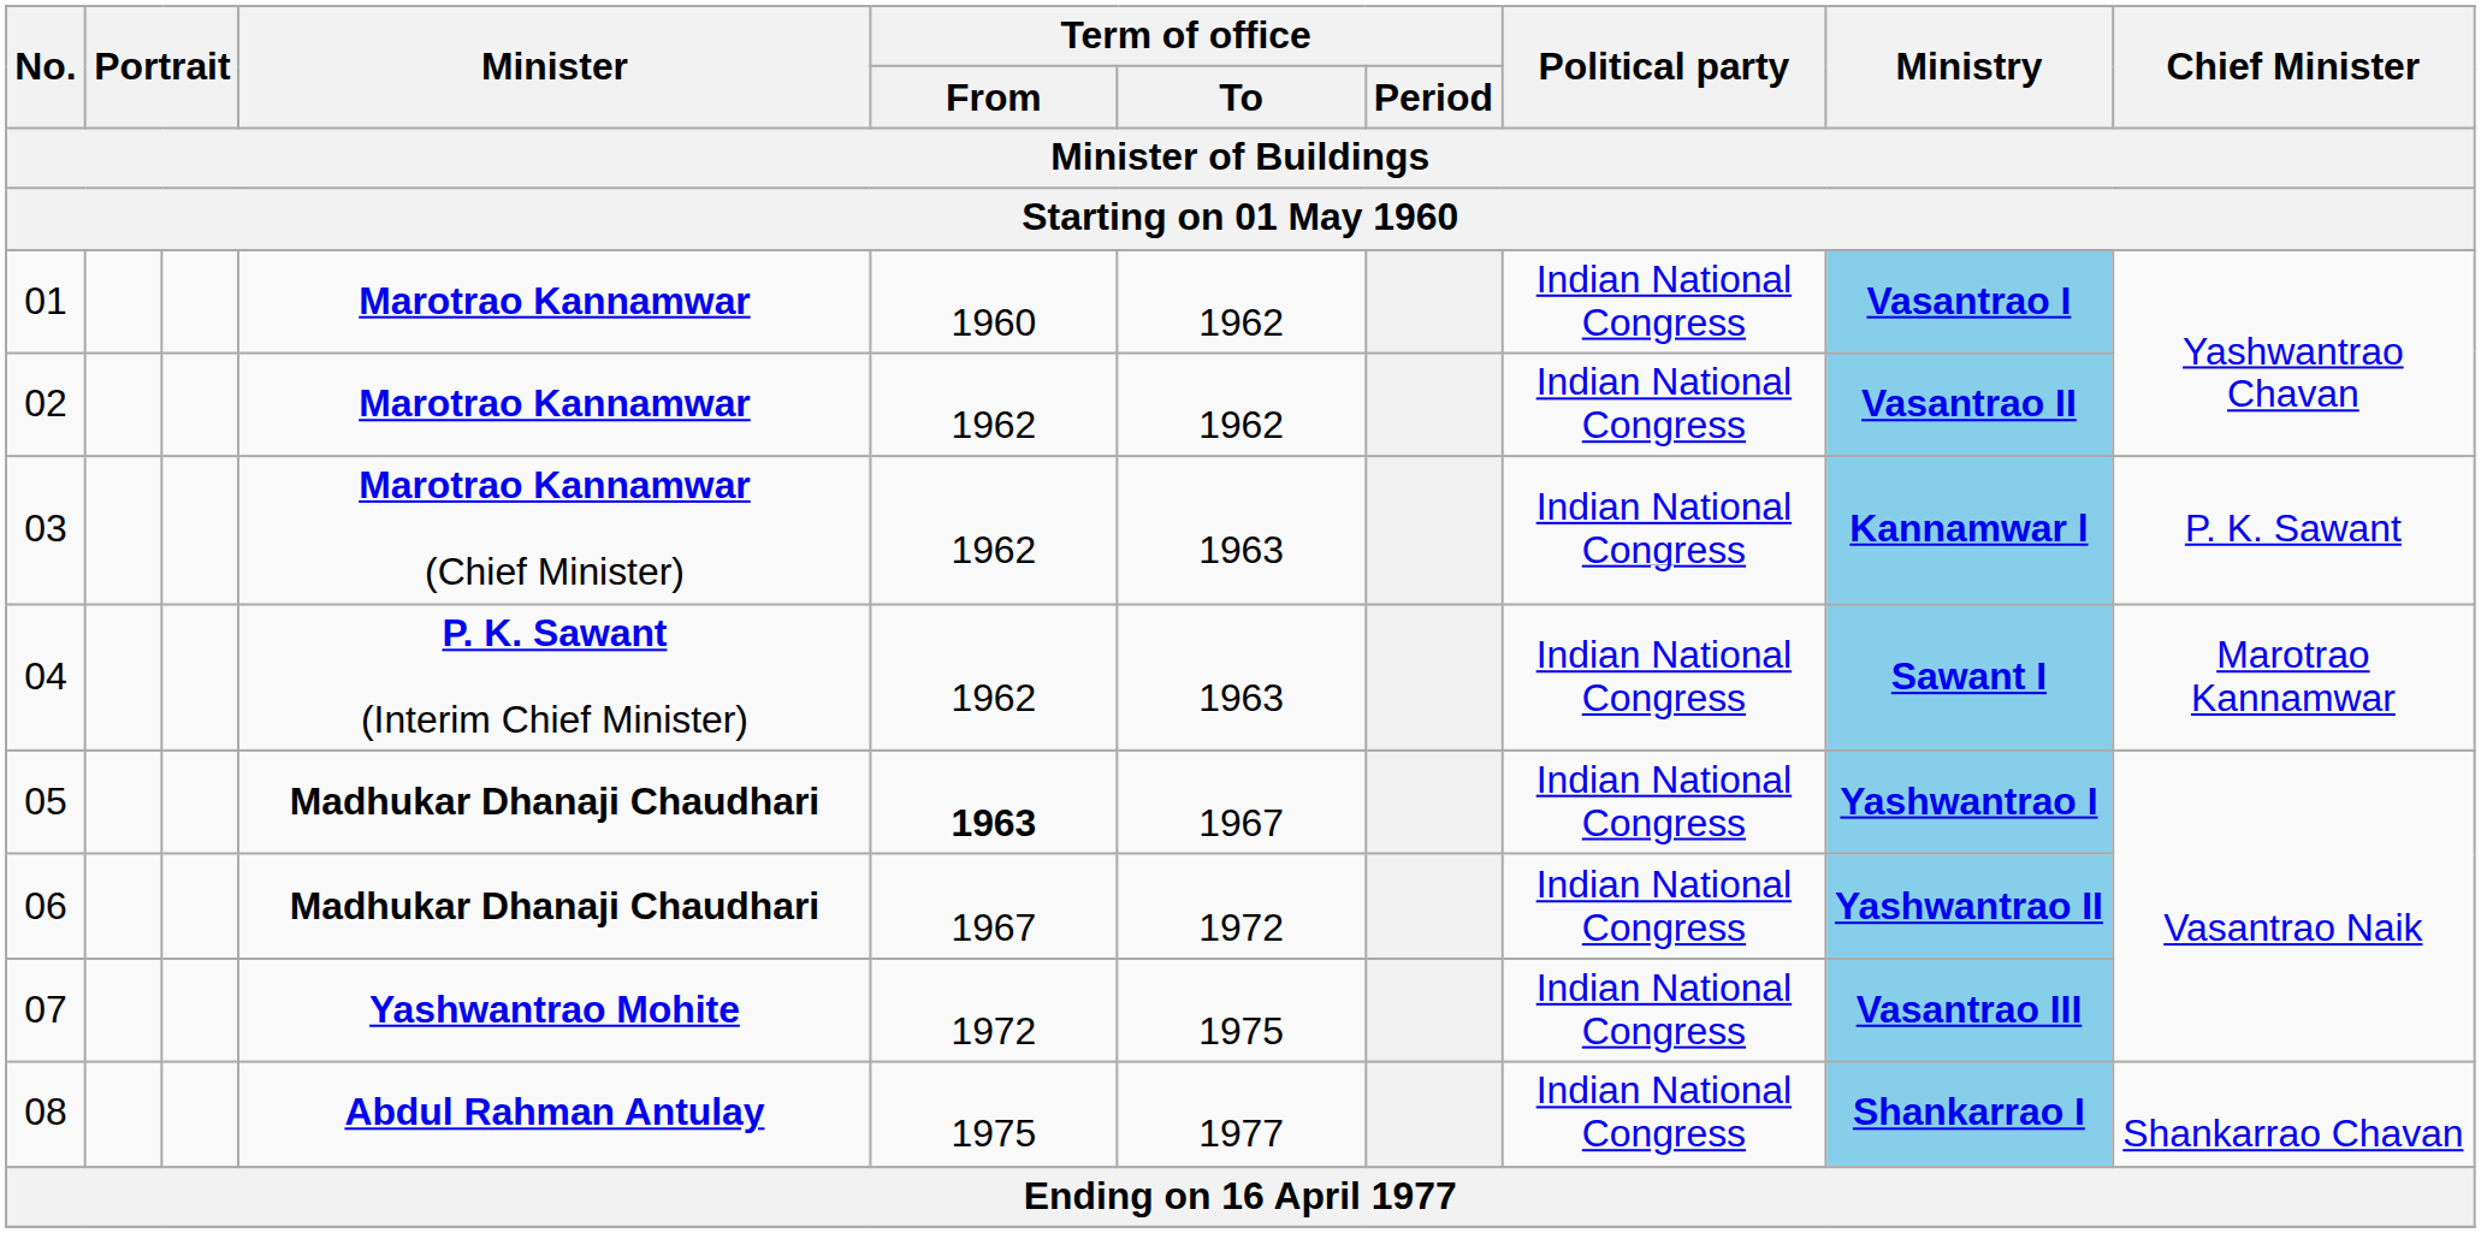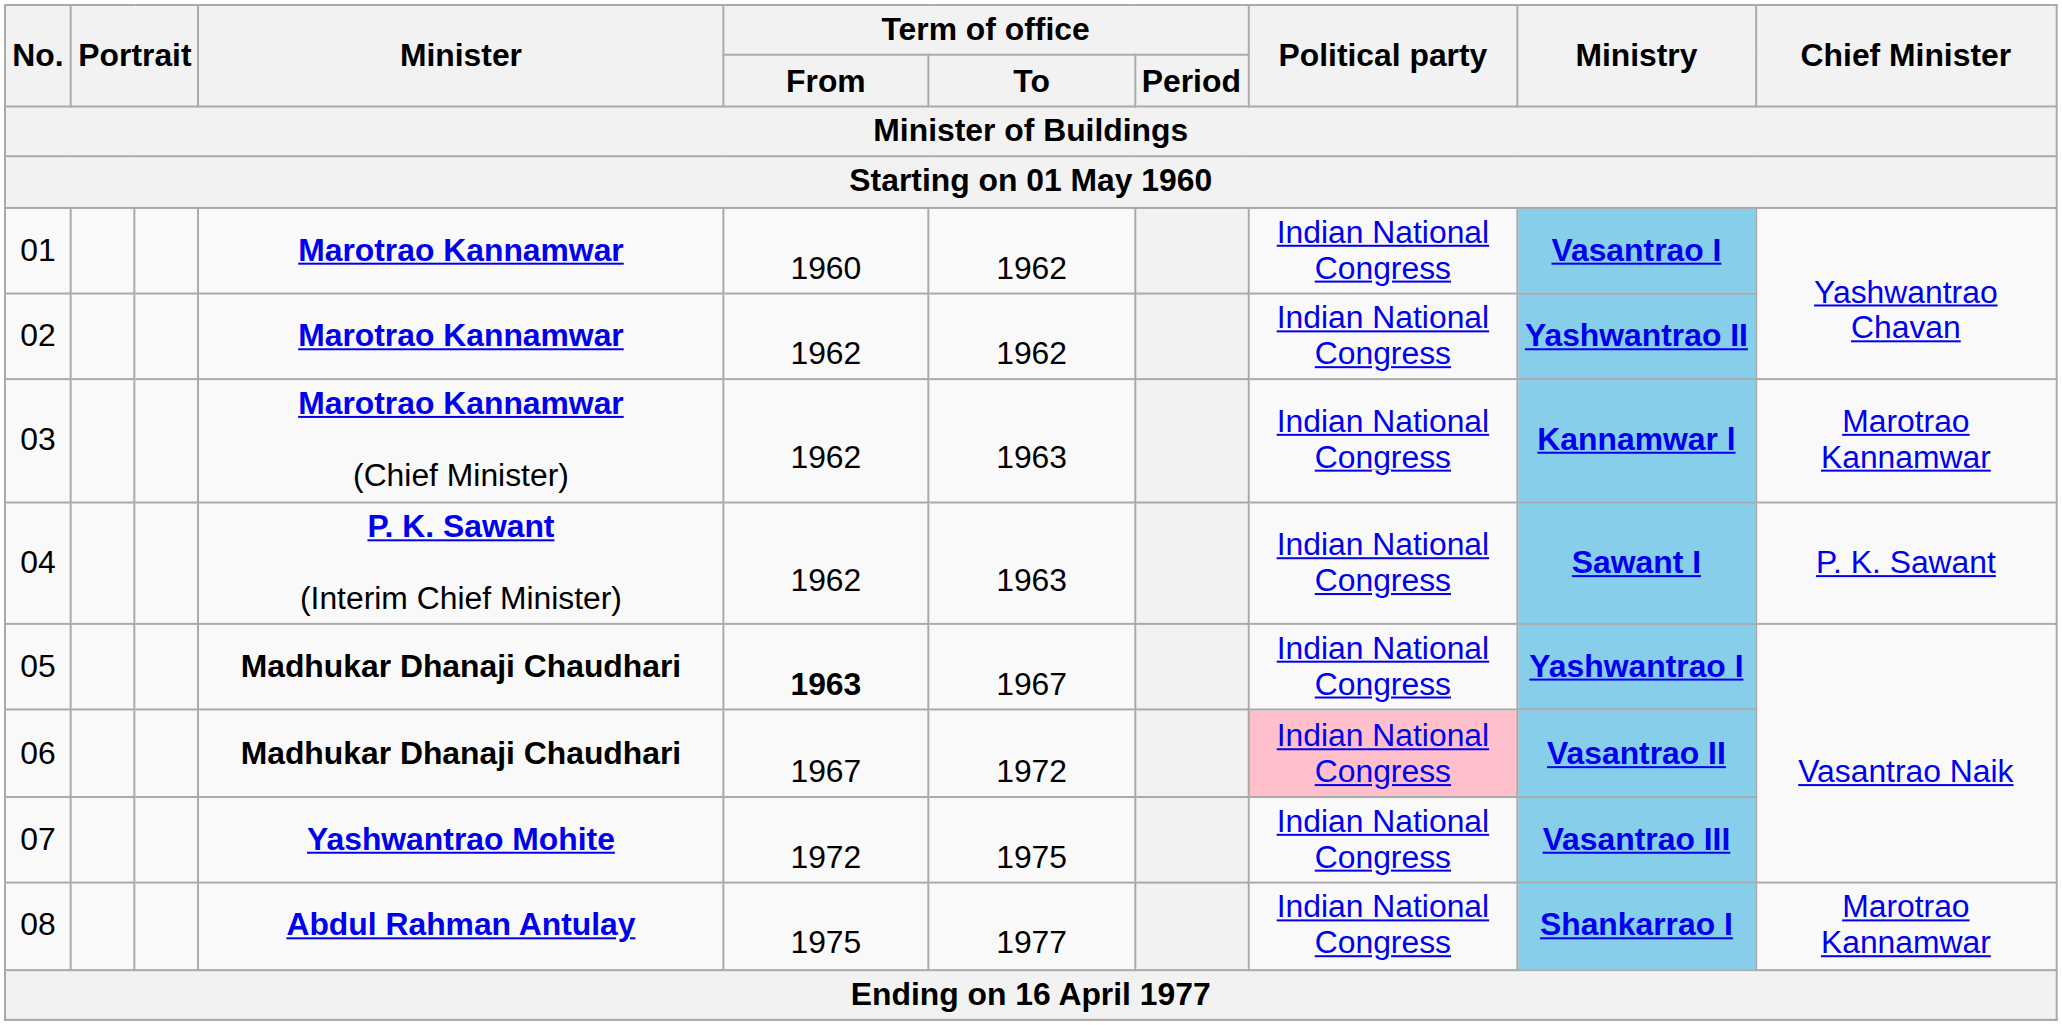02 | Ministry: Vasantrao II -> Yashwantrao II
03 | Chief Minister: P. K. Sawant -> Marotrao Kannamwar
04 | Chief Minister: Marotrao Kannamwar -> P. K. Sawant
06 | Political party: no background -> pink background
06 | Ministry: Yashwantrao II -> Vasantrao II
08 | Chief Minister: Shankarrao Chavan -> Marotrao Kannamwar
